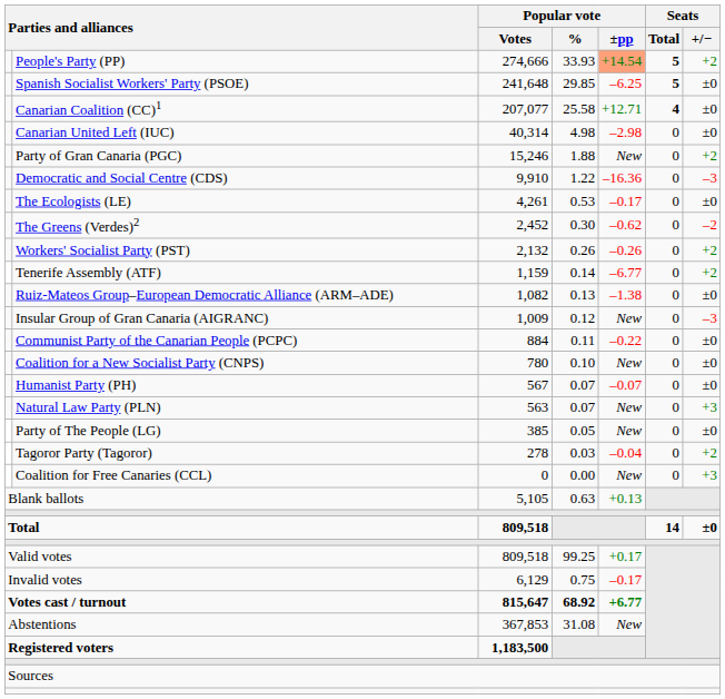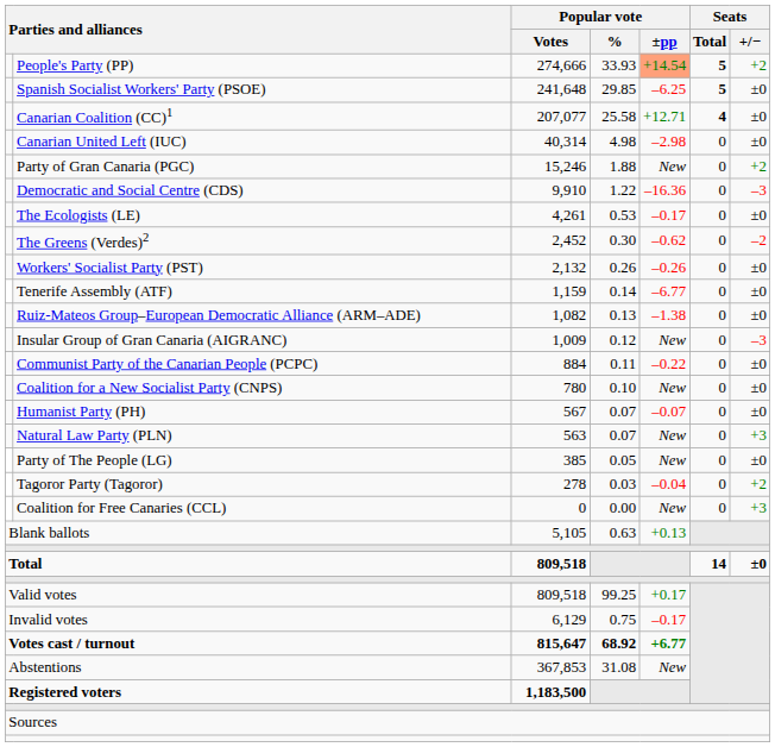Workers' Socialist Party (PST) | Seats / +/−: +2 -> ±0
Tenerife Assembly (ATF) | Seats / +/−: +2 -> ±0
